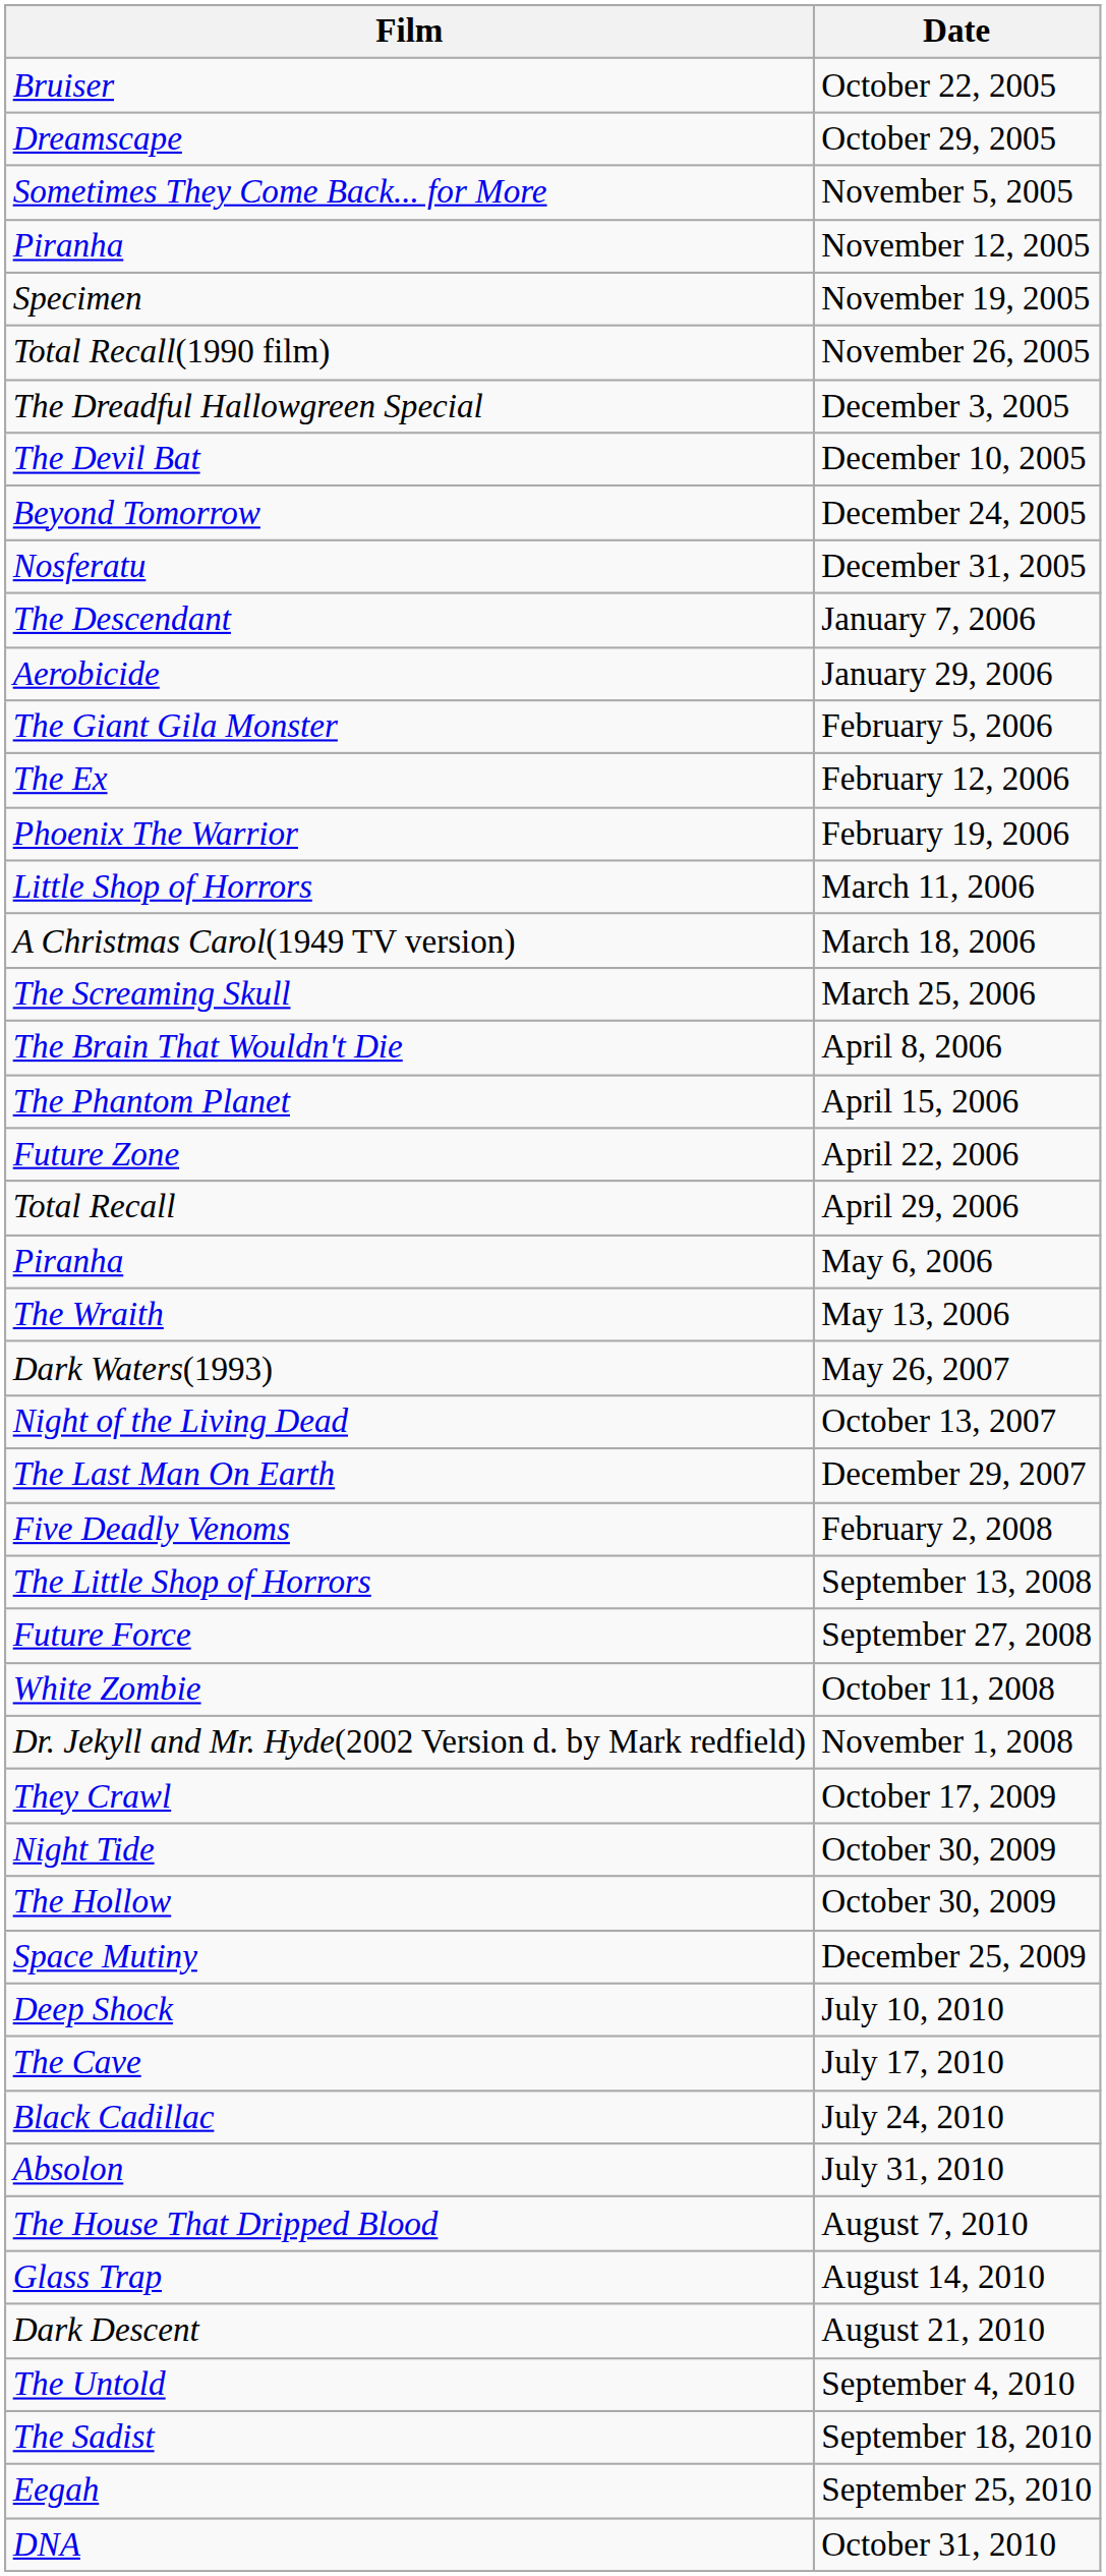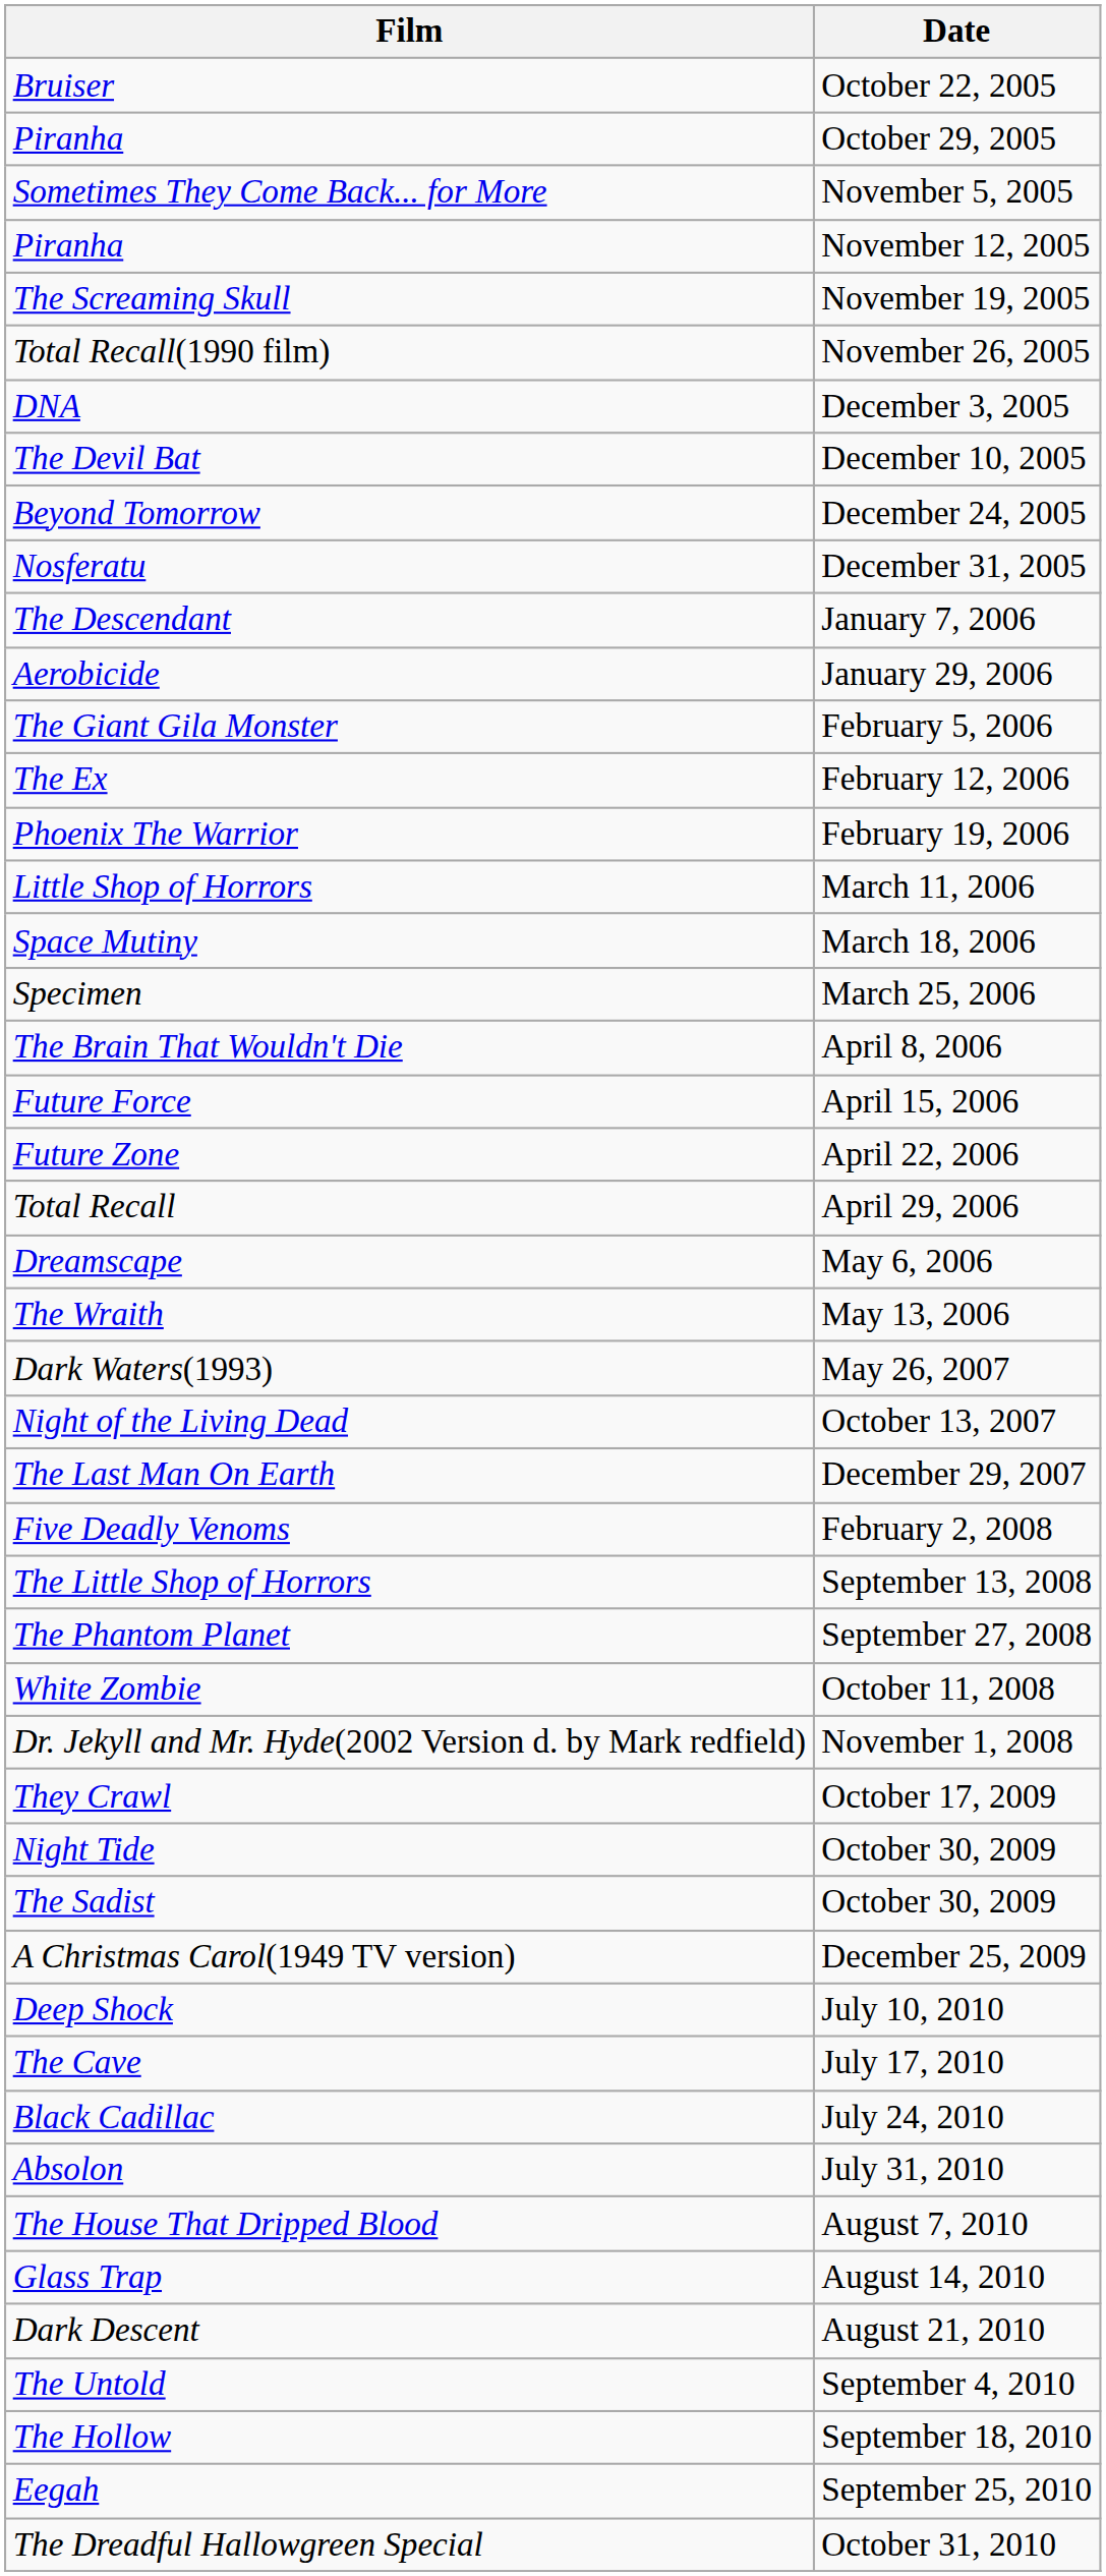row 3 | Film: Dreamscape -> Piranha
row 6 | Film: Specimen -> The Screaming Skull
row 8 | Film: The Dreadful Hallowgreen Special -> DNA
row 18 | Film: A Christmas Carol(1949 TV version) -> Space Mutiny
row 19 | Film: The Screaming Skull -> Specimen
row 21 | Film: The Phantom Planet -> Future Force
row 24 | Film: Piranha -> Dreamscape
row 31 | Film: Future Force -> The Phantom Planet
row 36 | Film: The Hollow -> The Sadist
row 37 | Film: Space Mutiny -> A Christmas Carol(1949 TV version)
row 46 | Film: The Sadist -> The Hollow
row 48 | Film: DNA -> The Dreadful Hallowgreen Special
